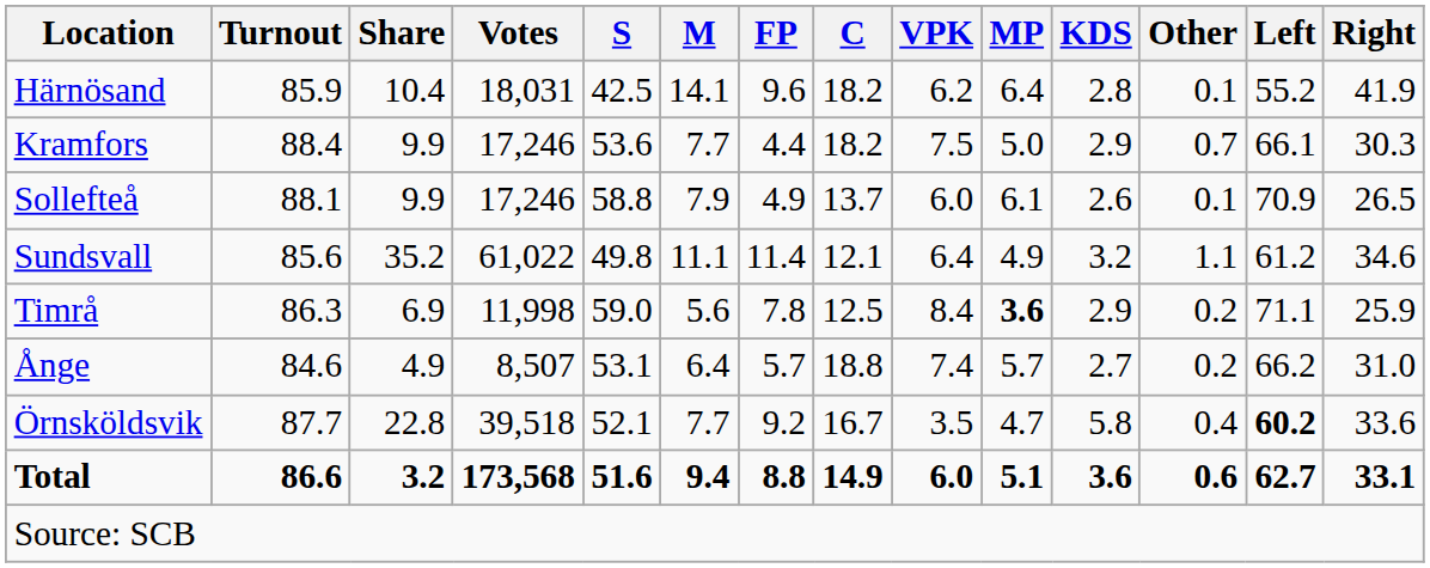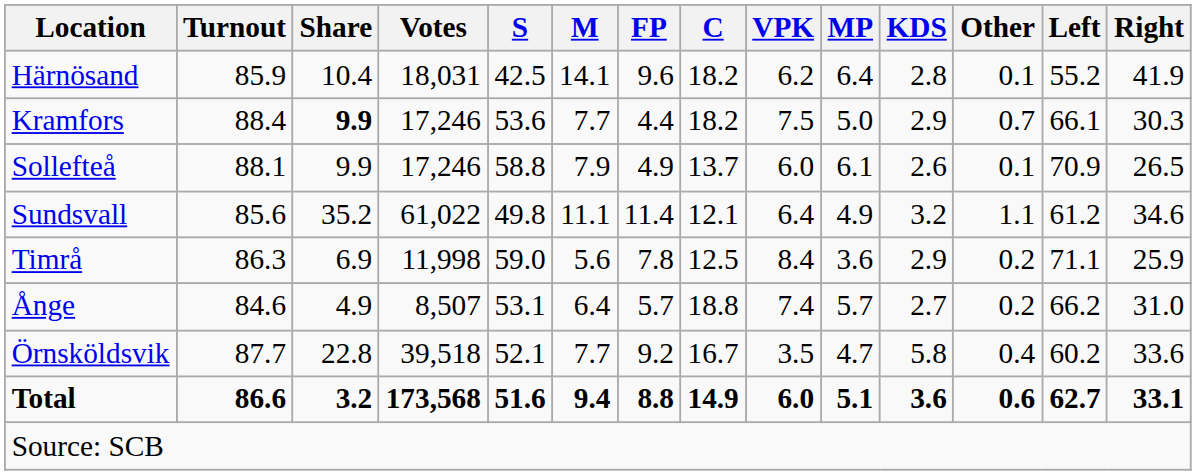Kramfors | Share: normal -> bold
Timrå | MP: bold -> normal
Örnsköldsvik | Left: bold -> normal
